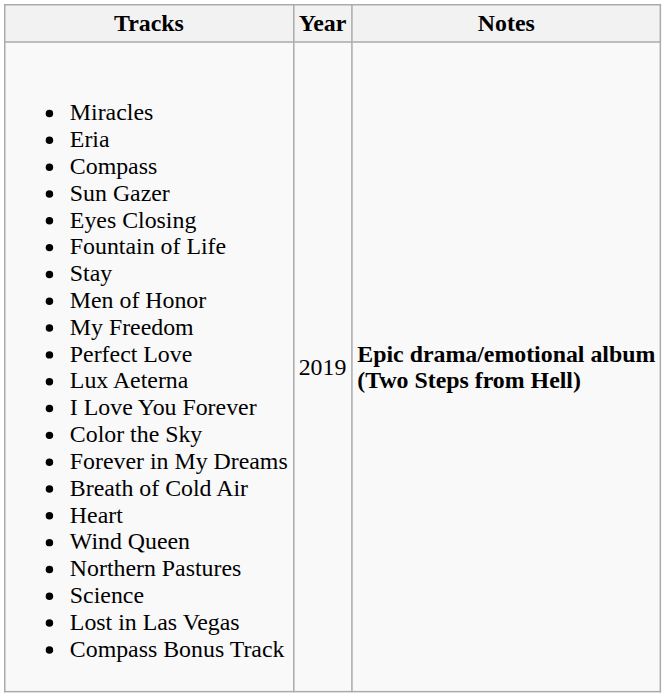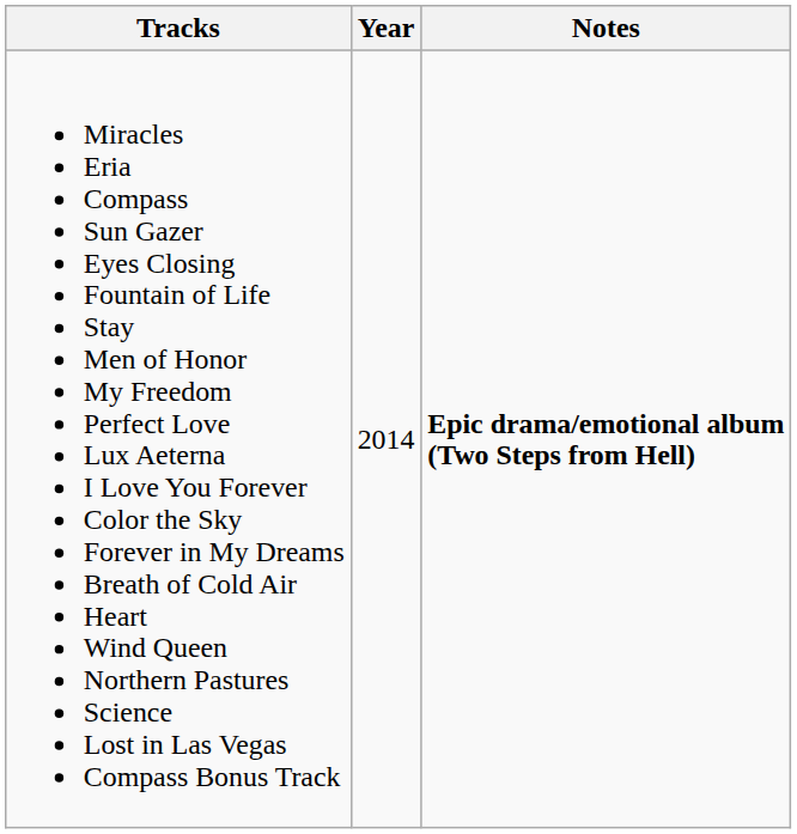row 2 | Year: 2019 -> 2014
